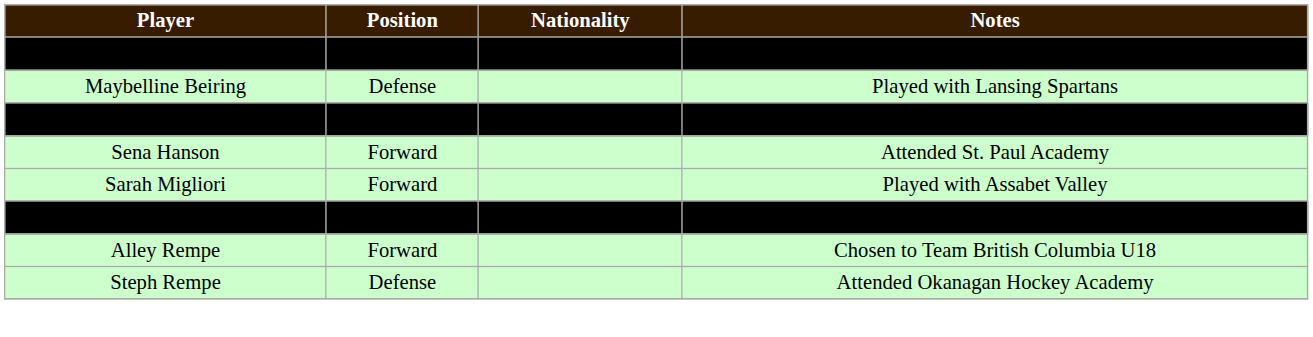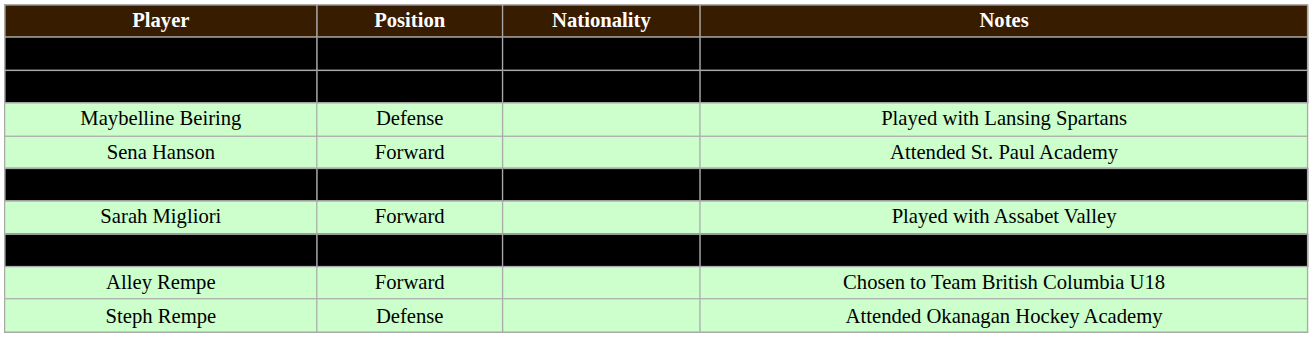rows swapped: Maybelline Beiring <-> Hana DeClerck
+ row: Calla Isaac | Goaltender | Outstanding Track & Field athlete
